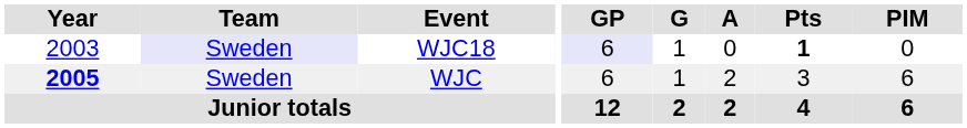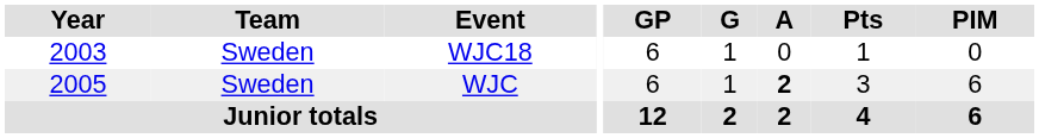WJC18 | Team: lavender background -> no background
WJC18 | GP: lavender background -> no background
WJC18 | Pts: bold -> normal
WJC | Year: bold -> normal
WJC | A: normal -> bold
